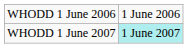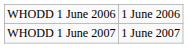WHODD 1 June 2007 | column 2: paleturquoise background -> no background
